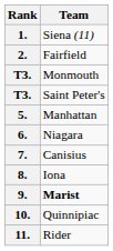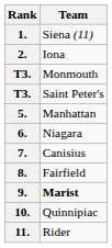row 3 | Team: Fairfield -> Iona
row 9 | Team: Iona -> Fairfield
